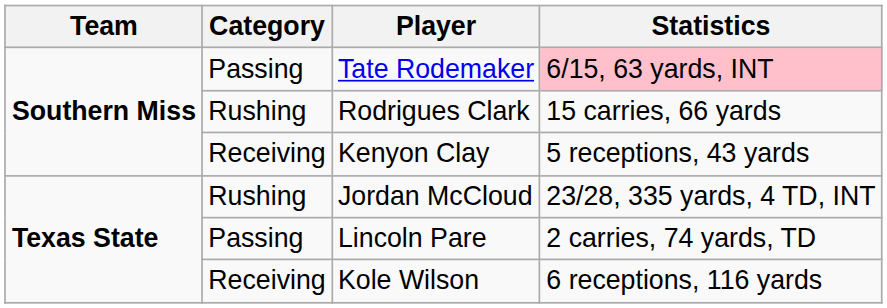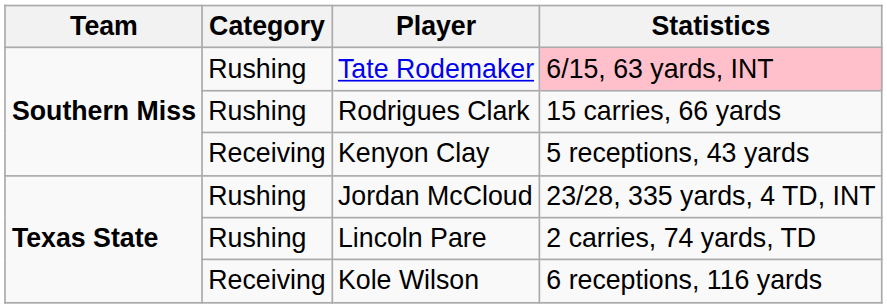Tate Rodemaker | Category: Passing -> Rushing
Lincoln Pare | Category: Passing -> Rushing
